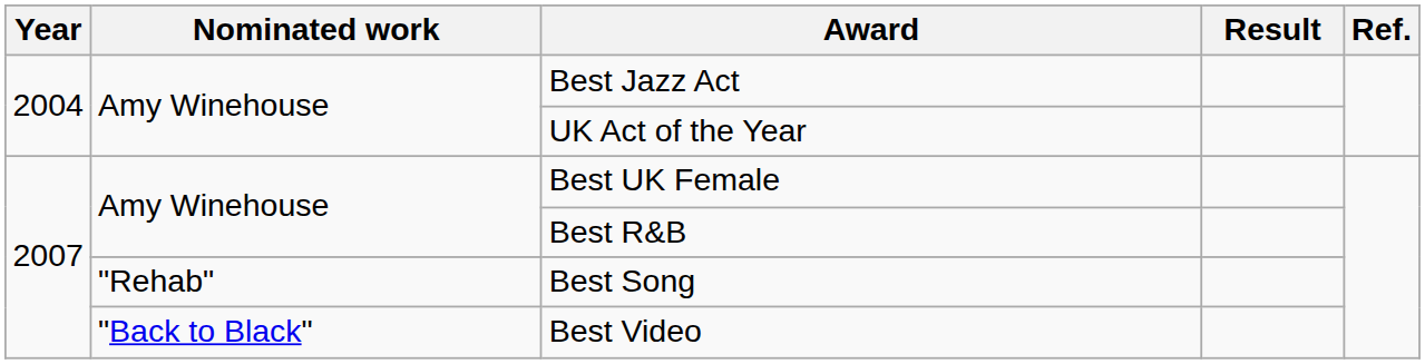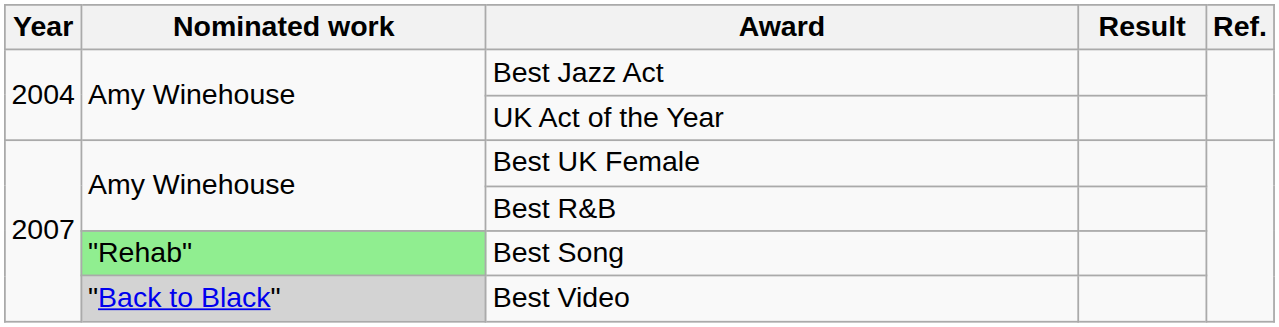Best Song | Nominated work: no background -> lightgreen background
Best Video | Nominated work: no background -> lightgrey background
